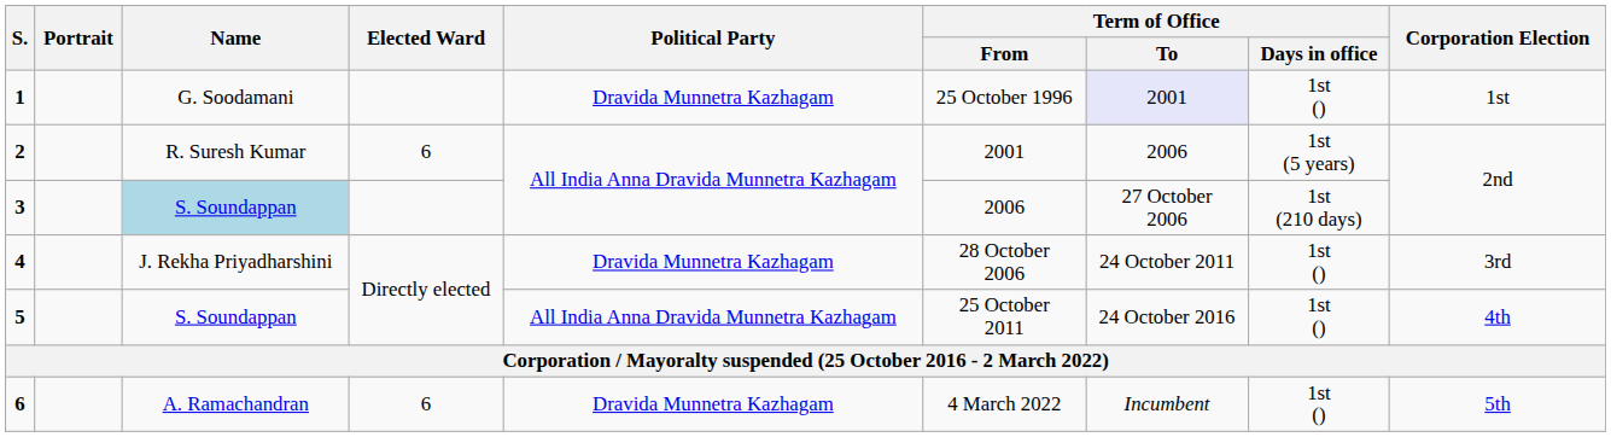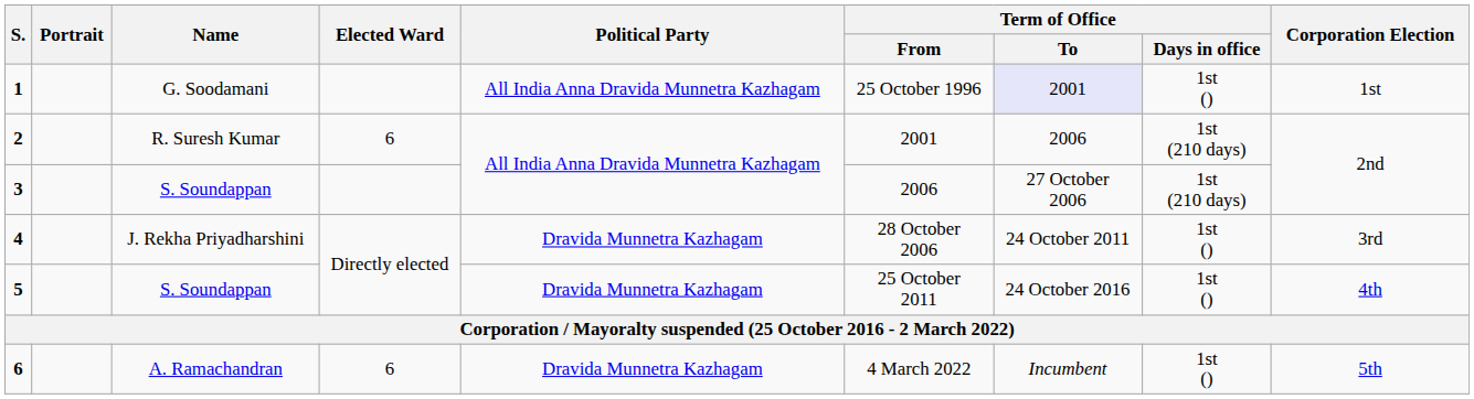1 | Political Party: Dravida Munnetra Kazhagam -> All India Anna Dravida Munnetra Kazhagam
2 | Term of Office / Days in office: 1st (5 years) -> 1st (210 days)
3 | Name: lightblue background -> no background
5 | Political Party: All India Anna Dravida Munnetra Kazhagam -> Dravida Munnetra Kazhagam
